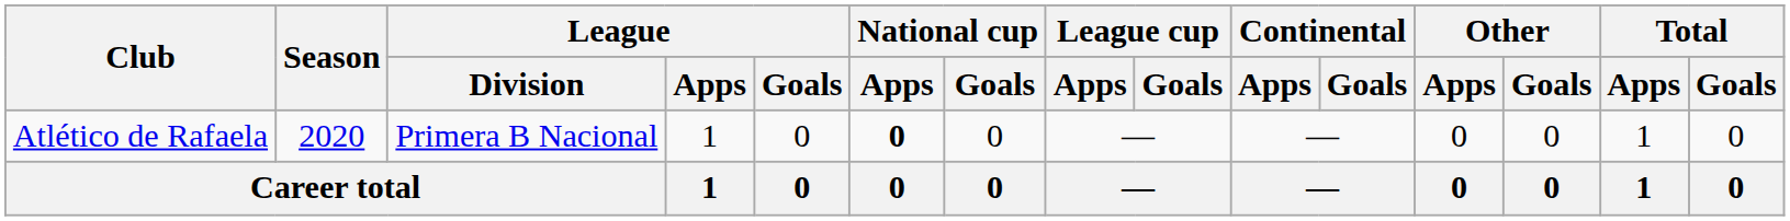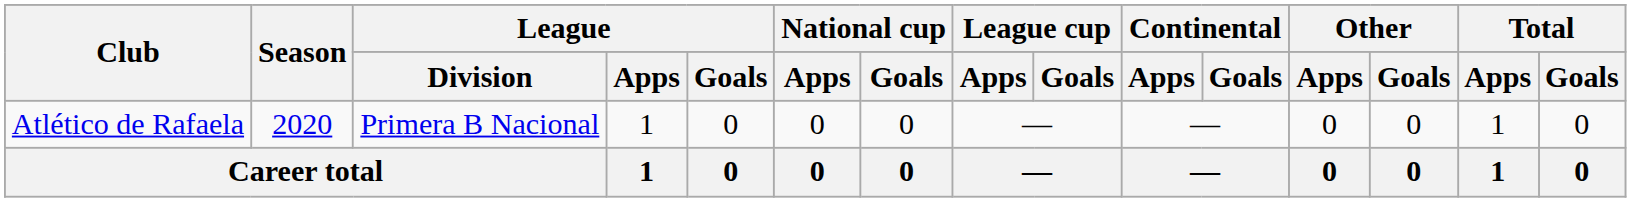Atlético de Rafaela | National cup / Apps: bold -> normal
